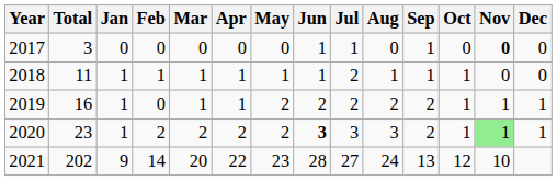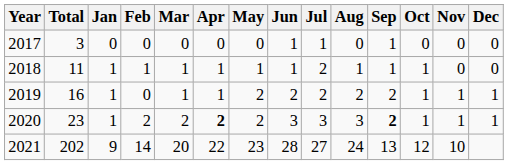2017 | Nov: bold -> normal
2020 | Apr: normal -> bold
2020 | Jun: bold -> normal
2020 | Sep: normal -> bold
2020 | Nov: lightgreen background -> no background
